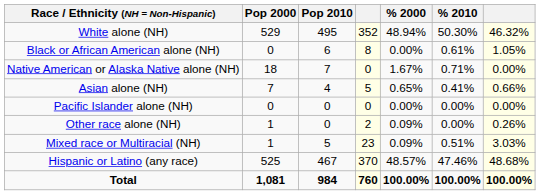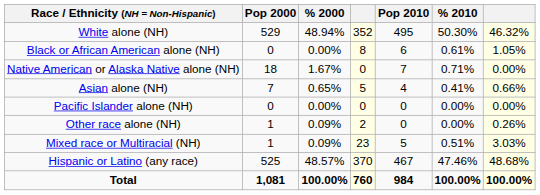columns swapped: Pop 2010 <-> % 2000
